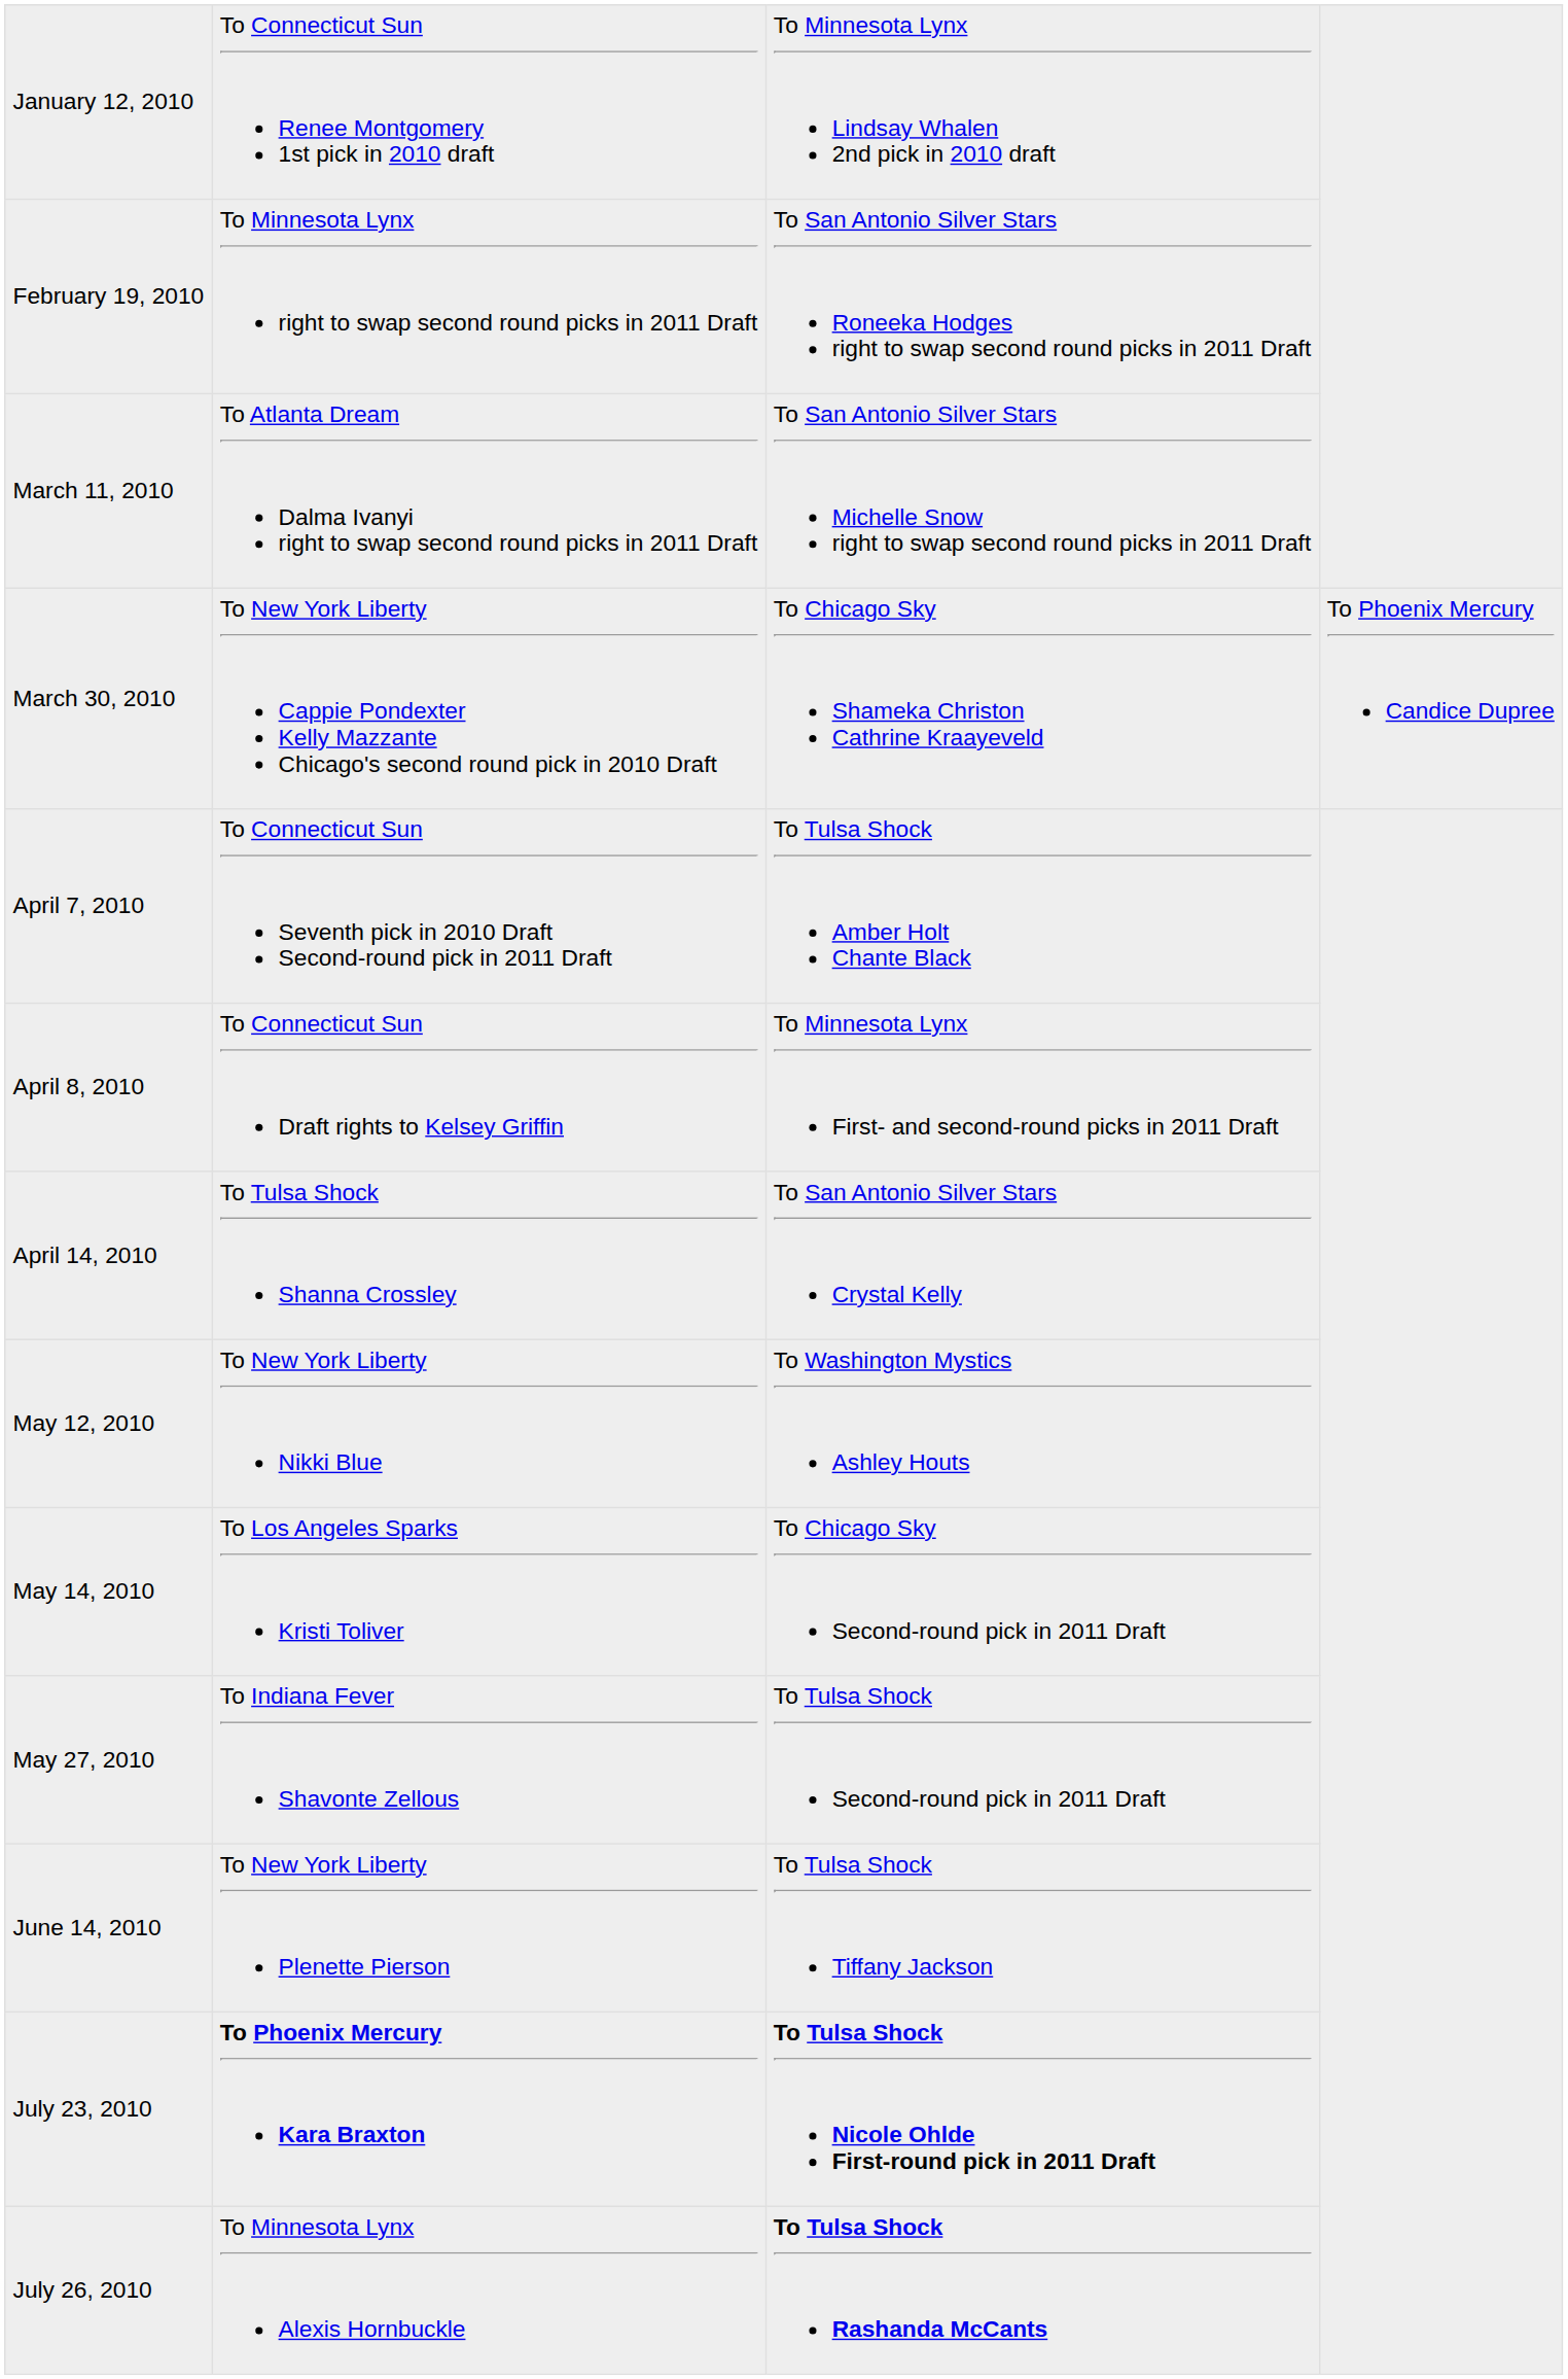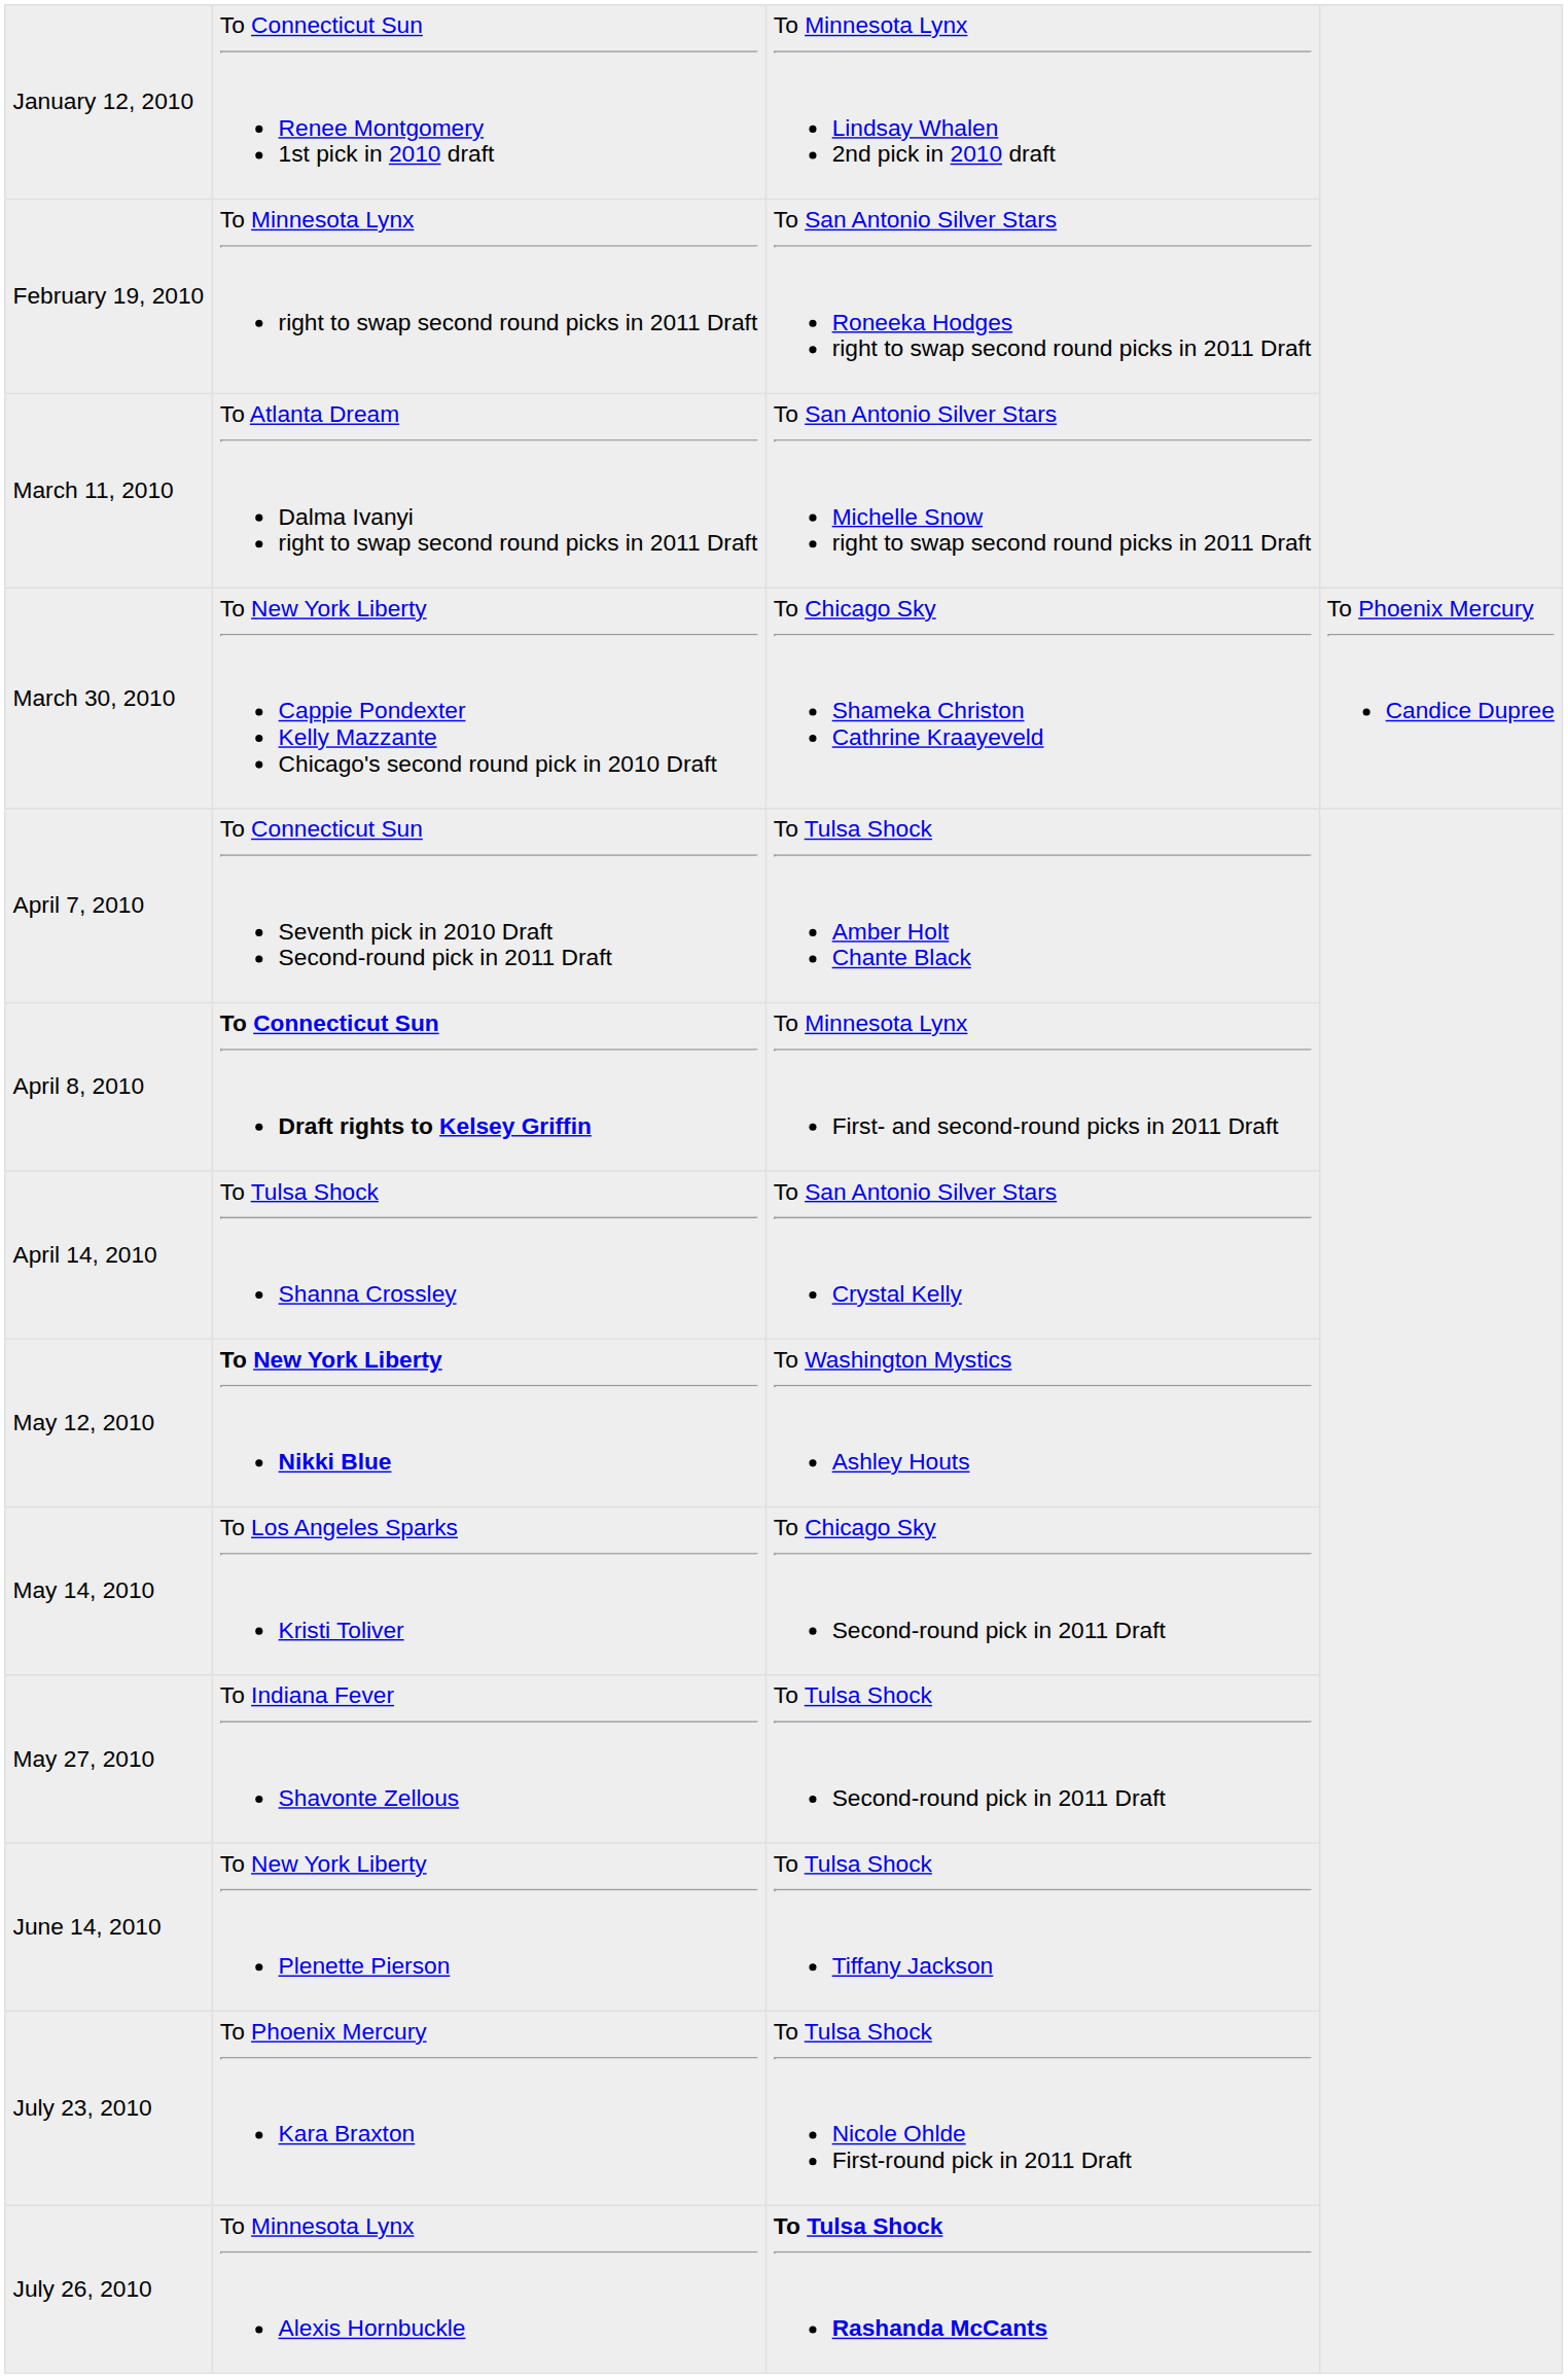April 8, 2010 | column 2: normal -> bold
May 12, 2010 | column 2: normal -> bold
July 23, 2010 | column 2: bold -> normal
July 23, 2010 | column 3: bold -> normal
